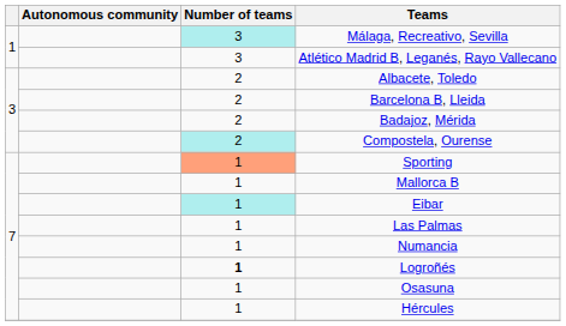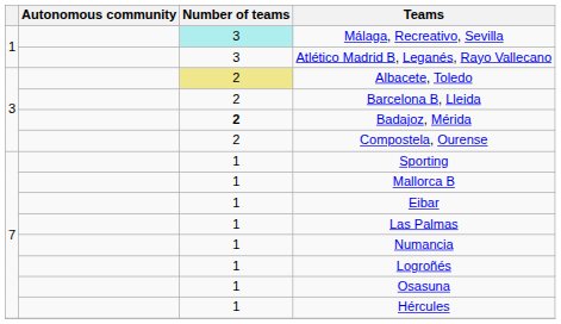Albacete, Toledo | Number of teams: no background -> khaki background
Badajoz, Mérida | Number of teams: normal -> bold
Compostela, Ourense | Number of teams: paleturquoise background -> no background
Sporting | Number of teams: lightsalmon background -> no background
Eibar | Number of teams: paleturquoise background -> no background
Logroñés | Number of teams: bold -> normal
